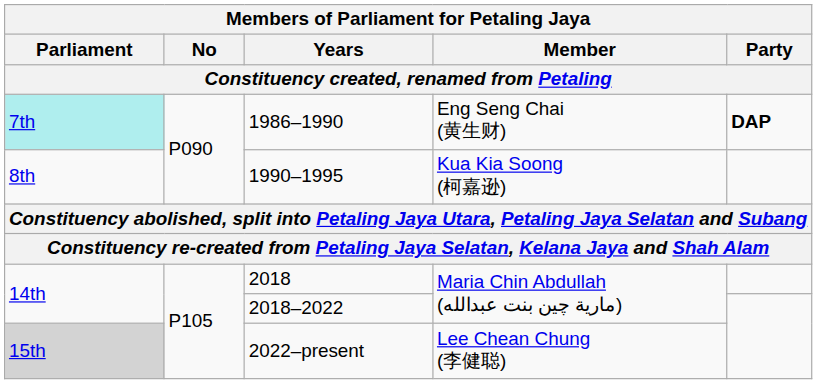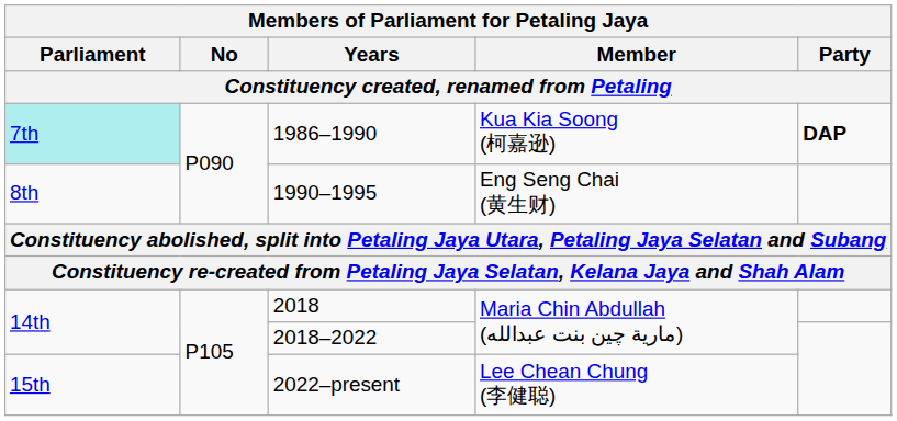1986–1990 | Member: Eng Seng Chai (黄生财) -> Kua Kia Soong (柯嘉逊)
1990–1995 | Member: Kua Kia Soong (柯嘉逊) -> Eng Seng Chai (黄生财)
2022–present | Parliament: lightgrey background -> no background
